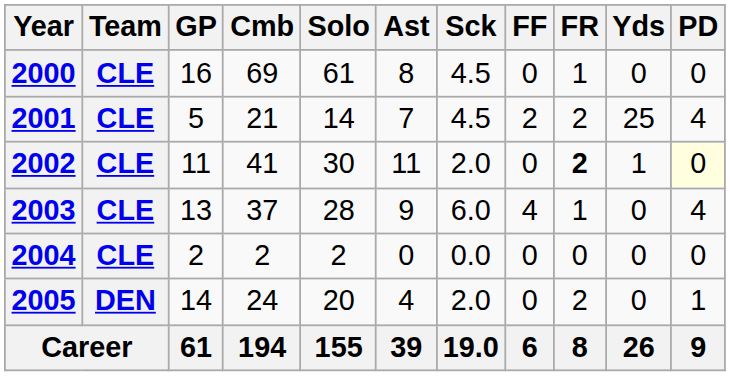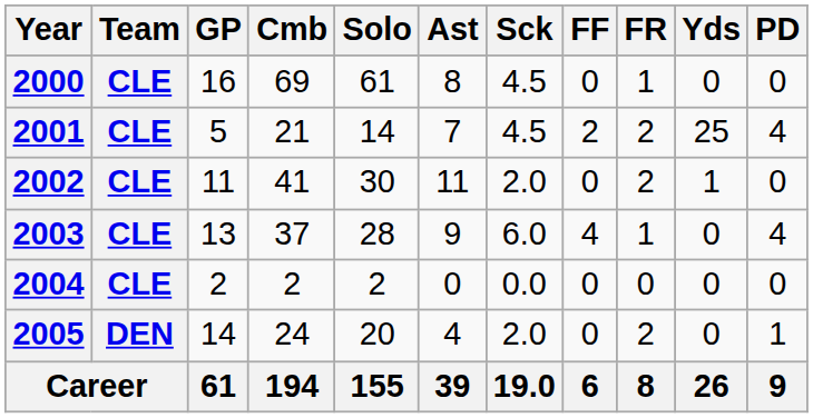2002 | FR: bold -> normal
2002 | PD: lightyellow background -> no background
